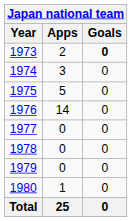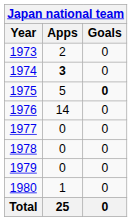1973 | Goals: bold -> normal
1974 | Apps: normal -> bold
1975 | Goals: normal -> bold
